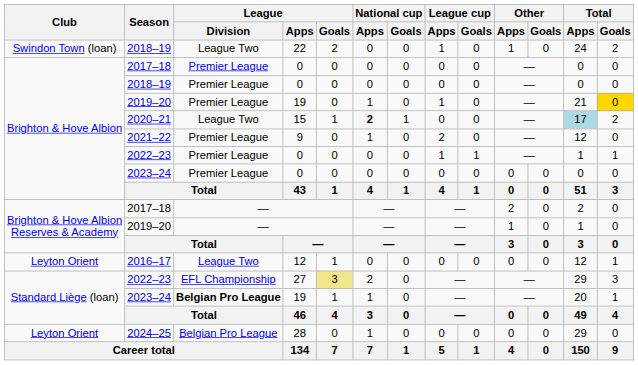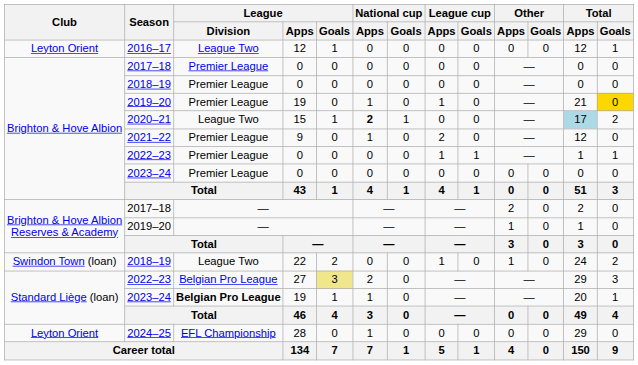rows swapped: 2016–17 <-> 2018–19 / 22
2022–23 / 27 | League / Division: EFL Championship -> Belgian Pro League
2024–25 | League / Division: Belgian Pro League -> EFL Championship
